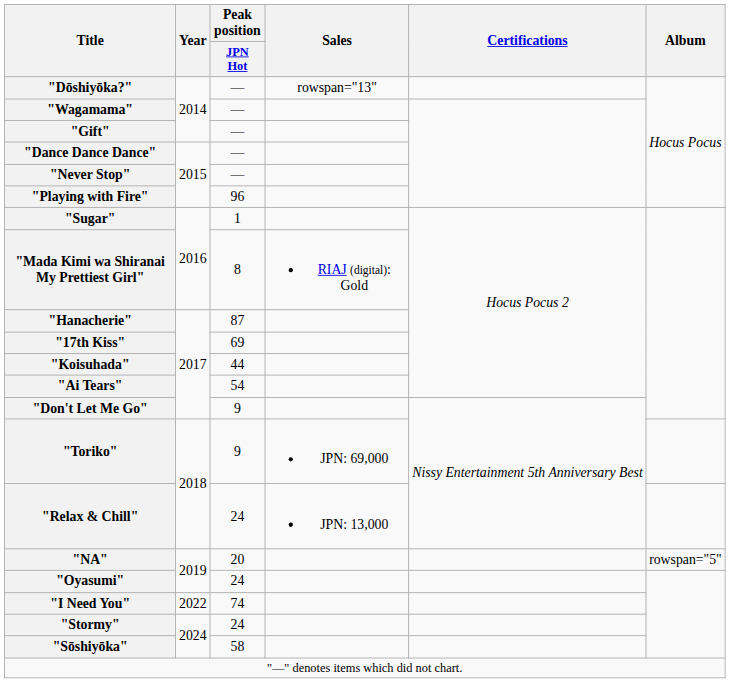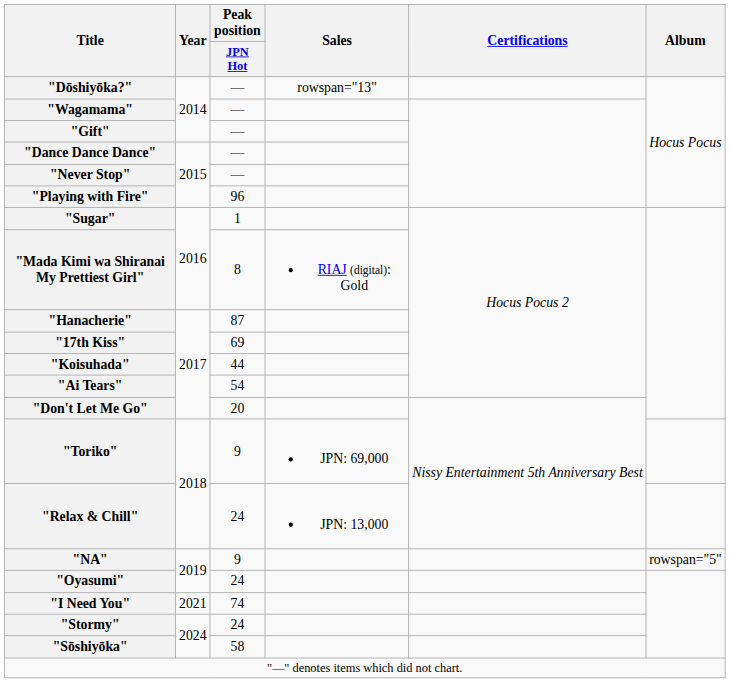"Don't Let Me Go" | Peak position / JPN Hot: 9 -> 20
"NA" | Peak position / JPN Hot: 20 -> 9
"I Need You" | Year: 2022 -> 2021
